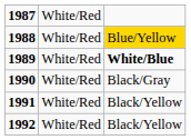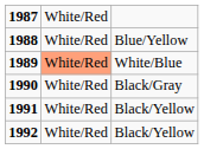1988 | column 3: gold background -> no background
1989 | column 2: no background -> lightsalmon background
1989 | column 3: bold -> normal
